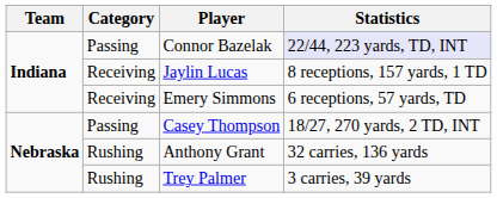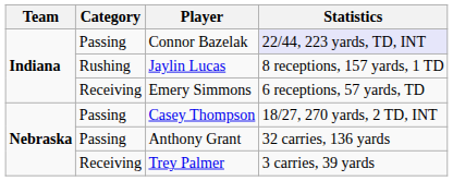Jaylin Lucas | Category: Receiving -> Rushing
Anthony Grant | Category: Rushing -> Passing
Trey Palmer | Category: Rushing -> Receiving
